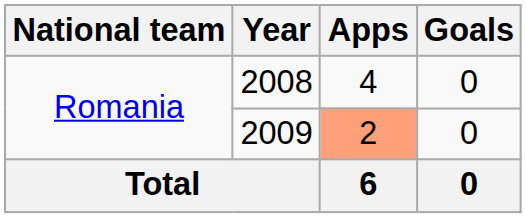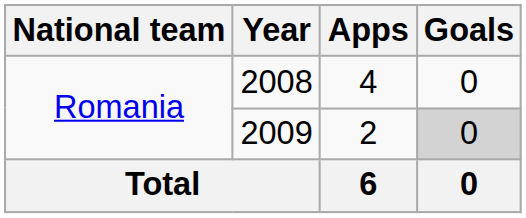2009 | Apps: lightsalmon background -> no background
2009 | Goals: no background -> lightgrey background
